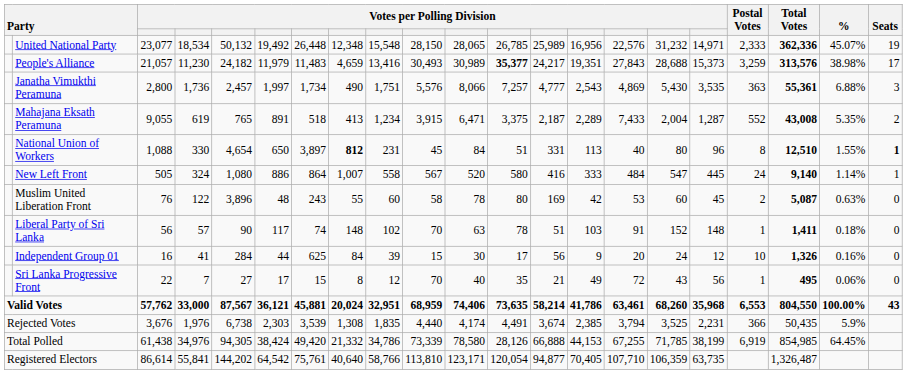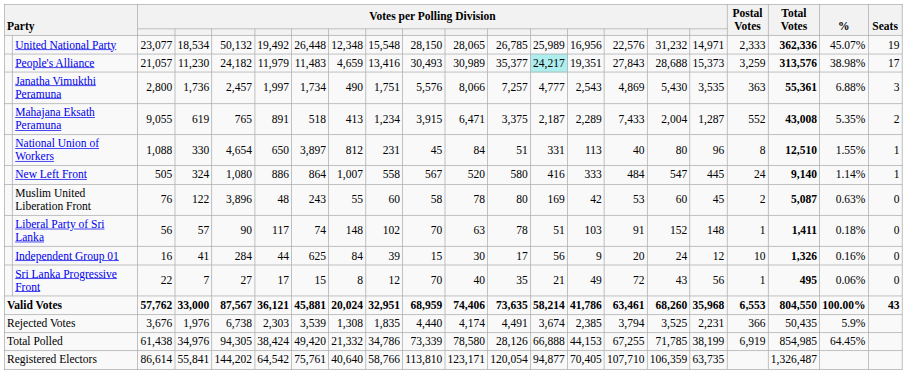People's Alliance | column 12: bold -> normal
People's Alliance | column 13: no background -> paleturquoise background
National Union of Workers | column 8: bold -> normal
National Union of Workers | Seats: bold -> normal
